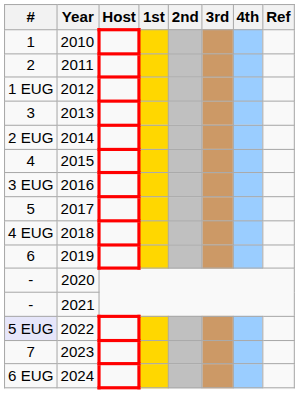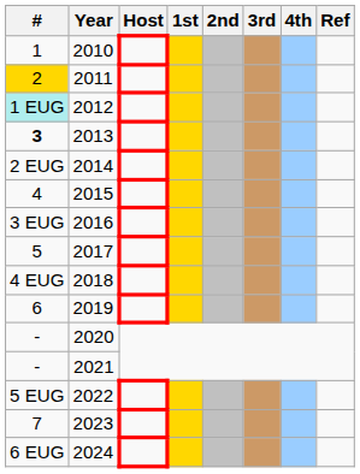2011 | #: no background -> gold background
2012 | #: no background -> paleturquoise background
2013 | #: normal -> bold
2022 | #: lavender background -> no background
